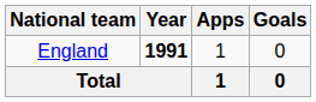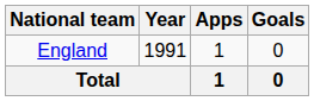England | Year: bold -> normal
